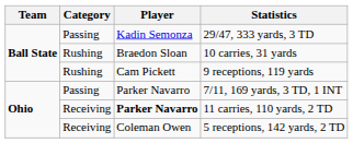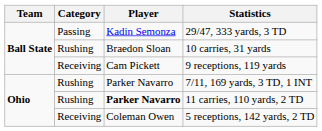9 receptions, 119 yards | Category: Rushing -> Receiving
7/11, 169 yards, 3 TD, 1 INT | Category: Passing -> Rushing
11 carries, 110 yards, 2 TD | Category: Receiving -> Rushing
